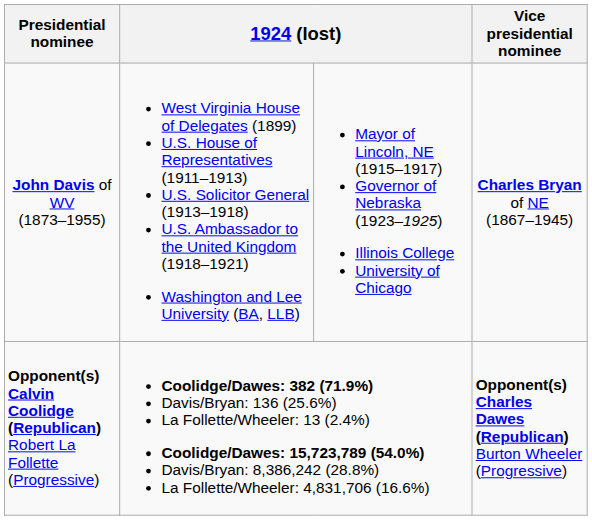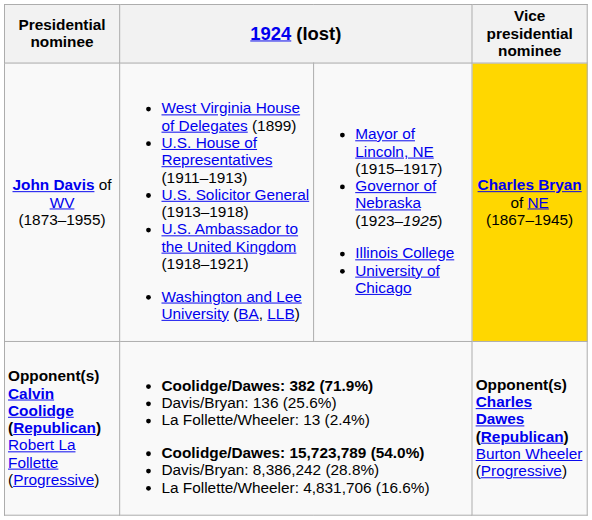John Davis of WV (1873–1955) | Vice presidential nominee: no background -> gold background
